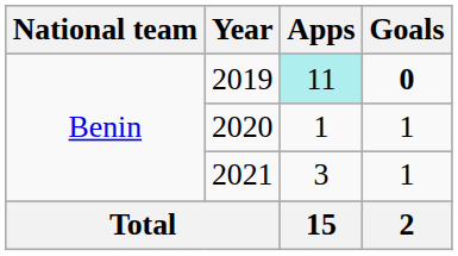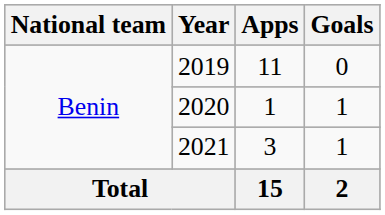2019 | Apps: paleturquoise background -> no background
2019 | Goals: bold -> normal
